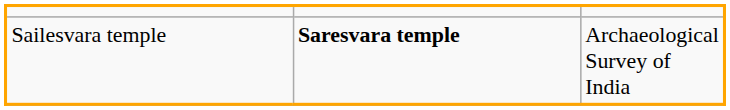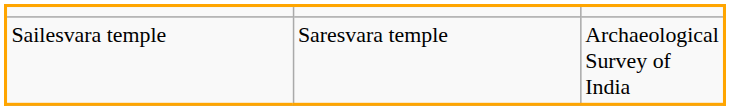Sailesvara temple | column 2: bold -> normal
